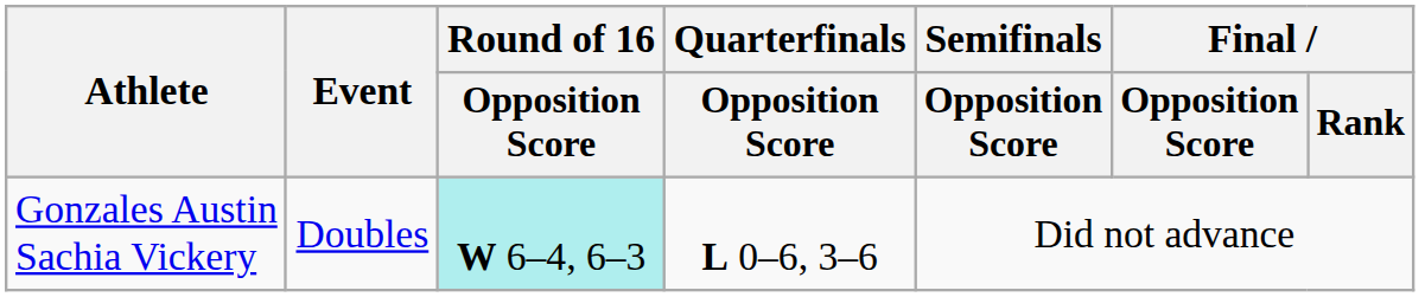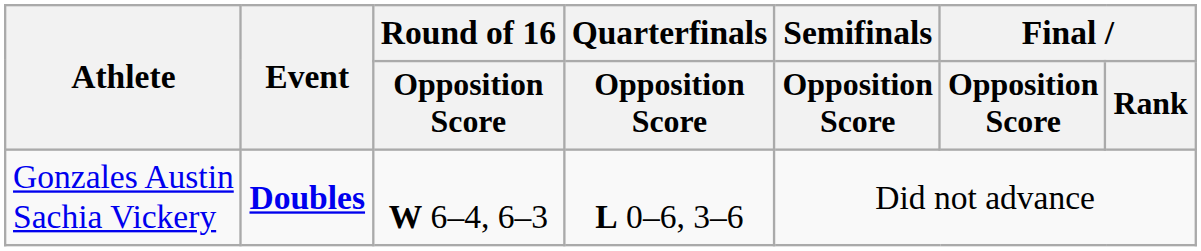Gonzales Austin Sachia Vickery | Event: normal -> bold
Gonzales Austin Sachia Vickery | Round of 16 / Opposition Score: paleturquoise background -> no background
